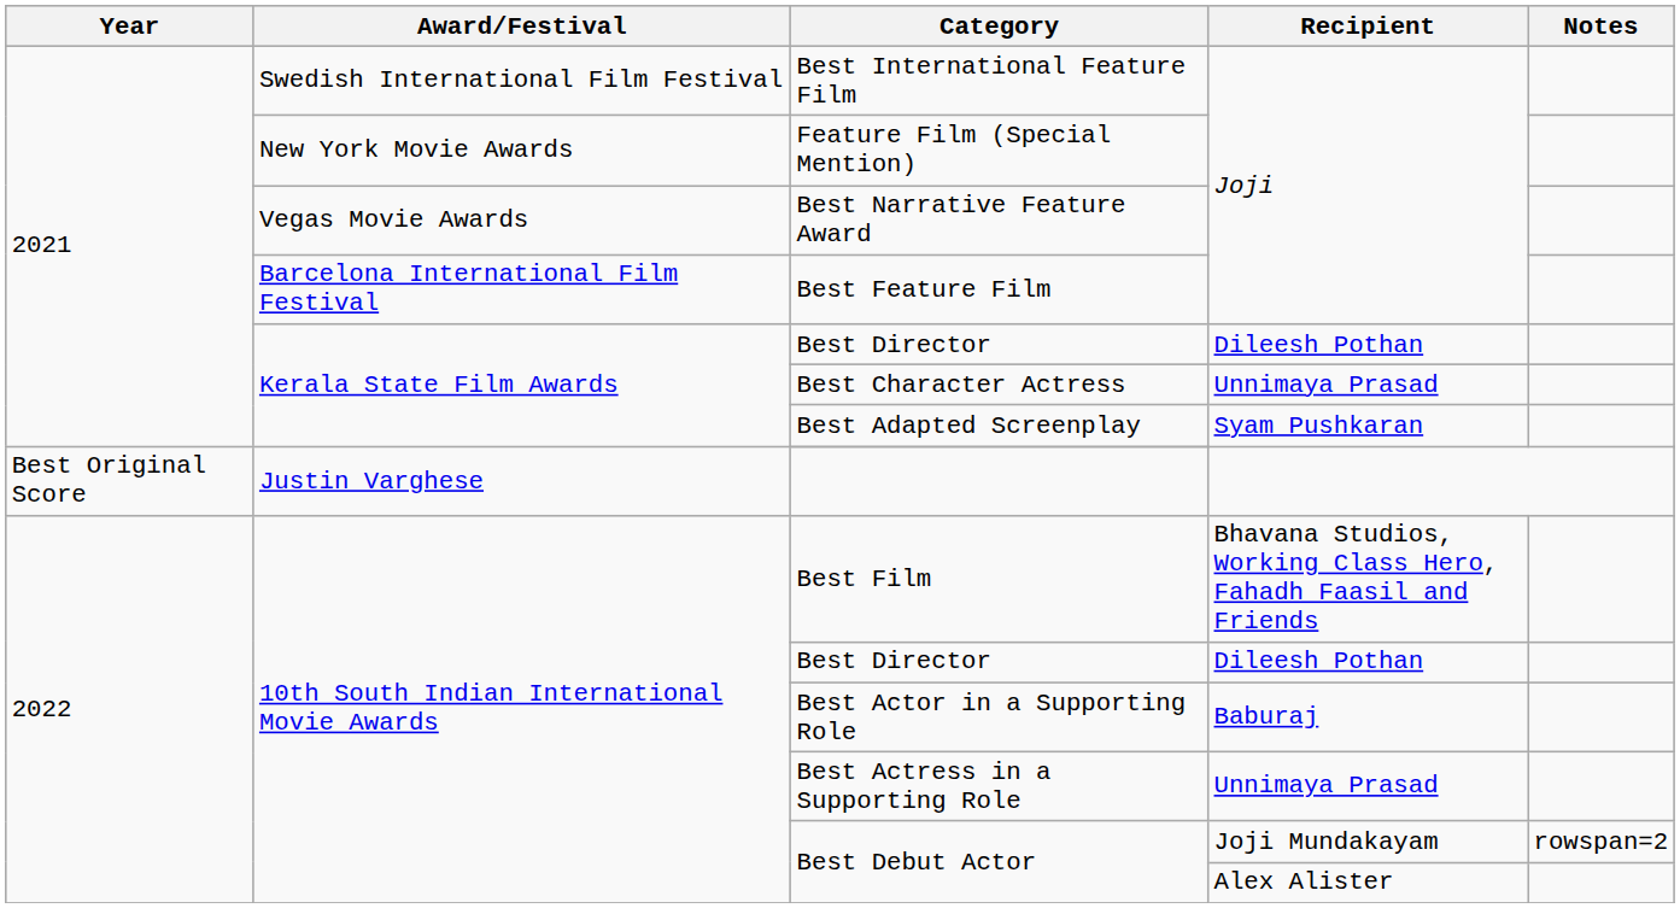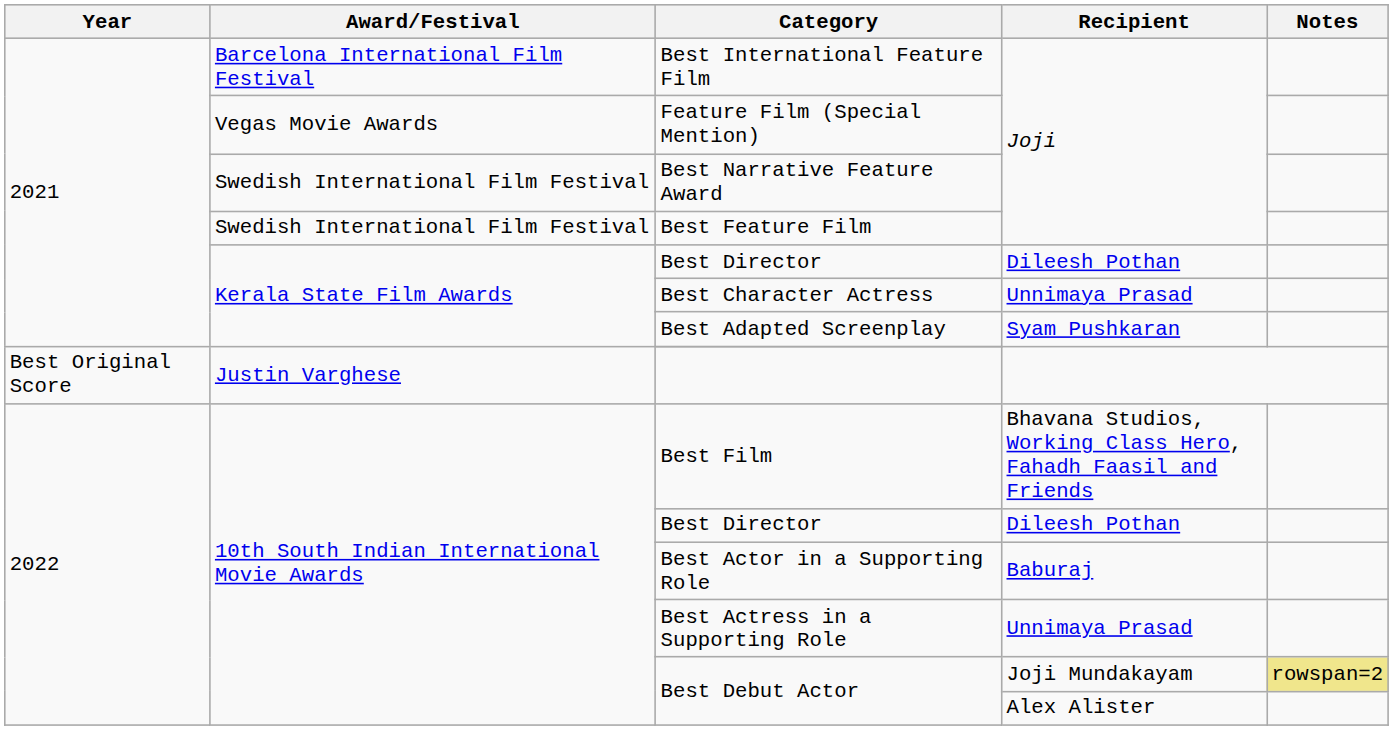Best International Feature Film | Award/Festival: Swedish International Film Festival -> Barcelona International Film Festival
Feature Film (Special Mention) | Award/Festival: New York Movie Awards -> Vegas Movie Awards
Best Narrative Feature Award | Award/Festival: Vegas Movie Awards -> Swedish International Film Festival
Best Feature Film | Award/Festival: Barcelona International Film Festival -> Swedish International Film Festival
Best Debut Actor / Joji Mundakayam | Notes: no background -> khaki background
